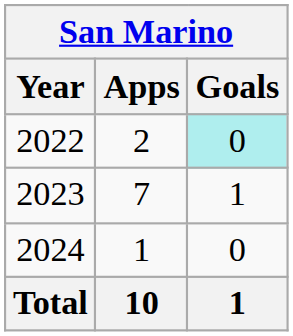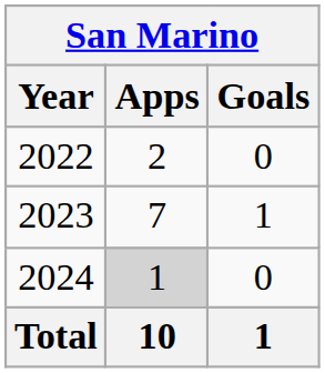2022 | Goals: paleturquoise background -> no background
2024 | Apps: no background -> lightgrey background
